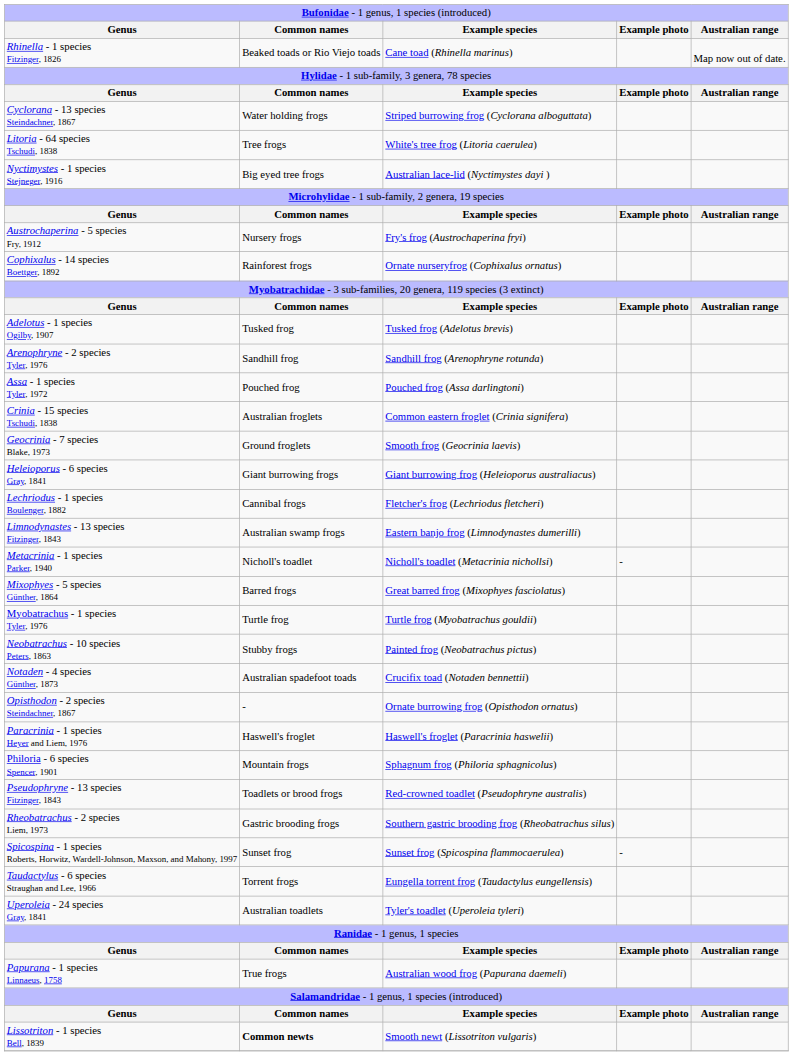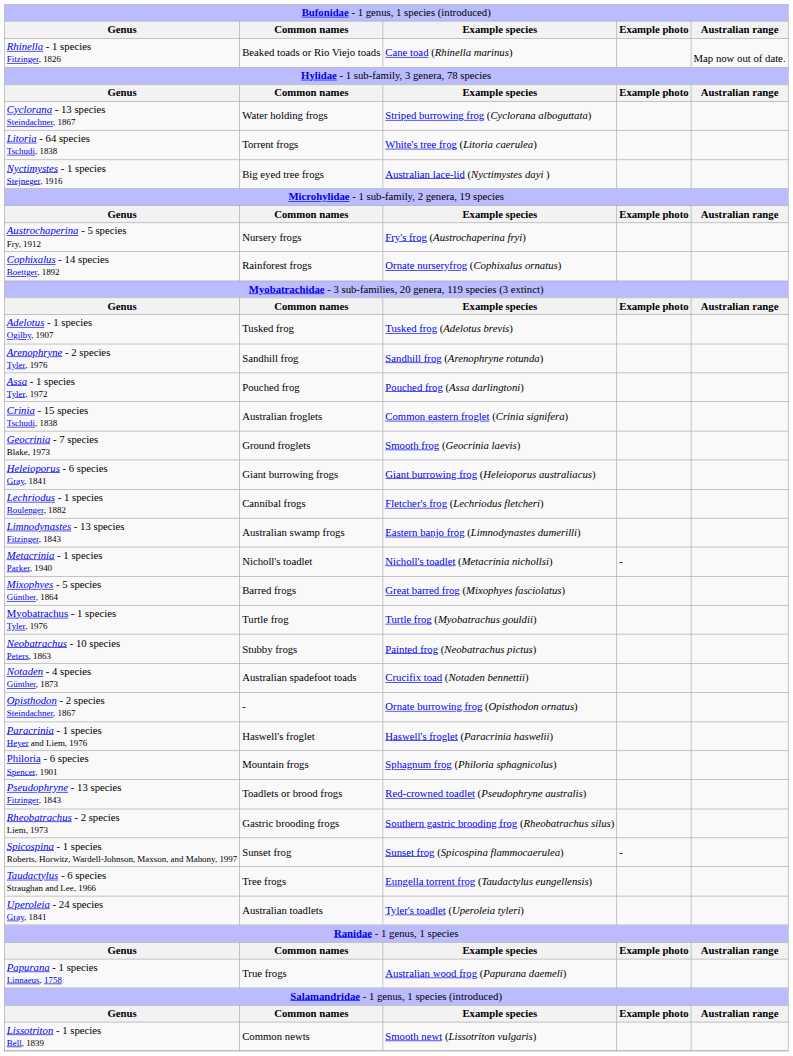Litoria - 64 species Tschudi, 1838 | column 2: Tree frogs -> Torrent frogs
Taudactylus - 6 species Straughan and Lee, 1966 | column 2: Torrent frogs -> Tree frogs
Lissotriton - 1 species Bell, 1839 | column 2: bold -> normal
